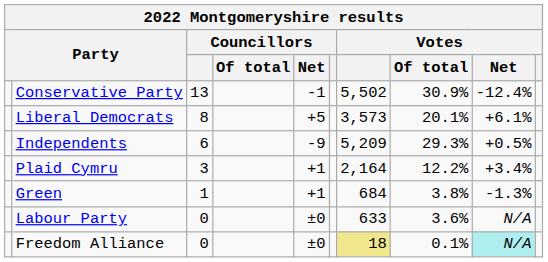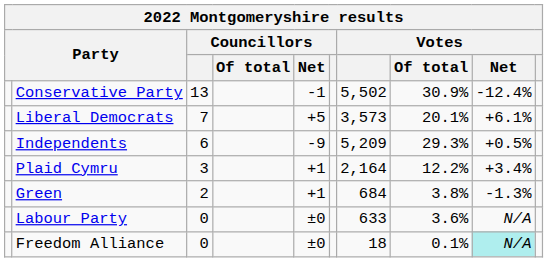Liberal Democrats | column 3: 8 -> 7
Green | column 3: 1 -> 2
Freedom Alliance | column 7: khaki background -> no background
